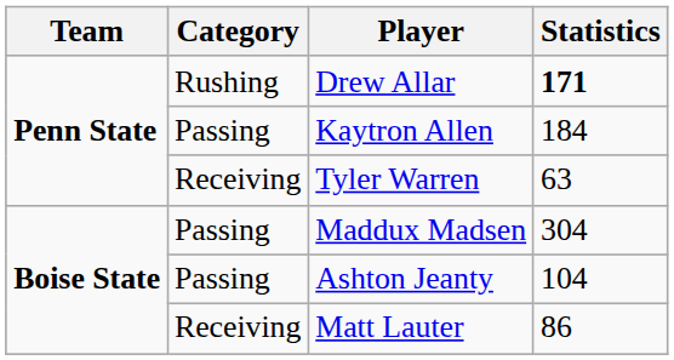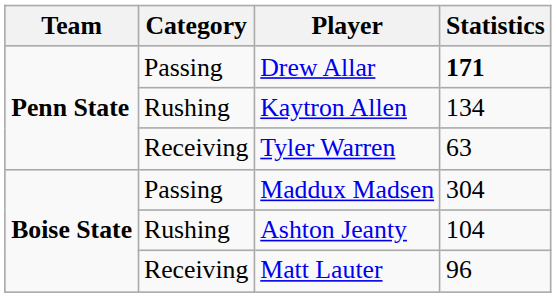Drew Allar | Category: Rushing -> Passing
Kaytron Allen | Category: Passing -> Rushing
Kaytron Allen | Statistics: 184 -> 134
Ashton Jeanty | Category: Passing -> Rushing
Matt Lauter | Statistics: 86 -> 96
